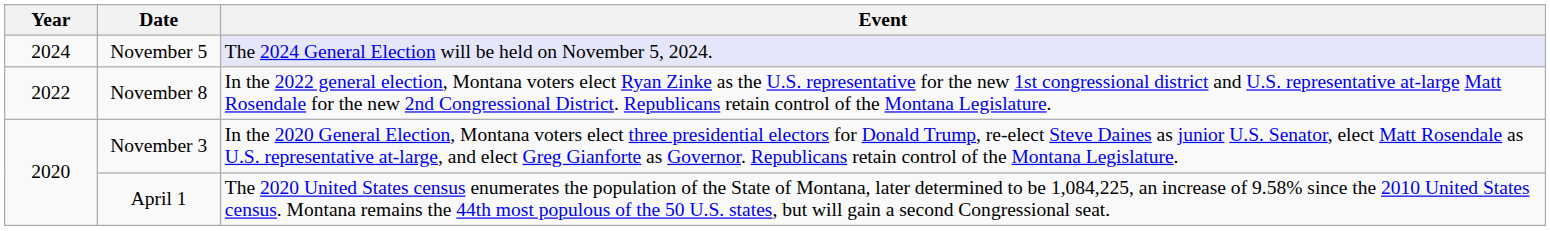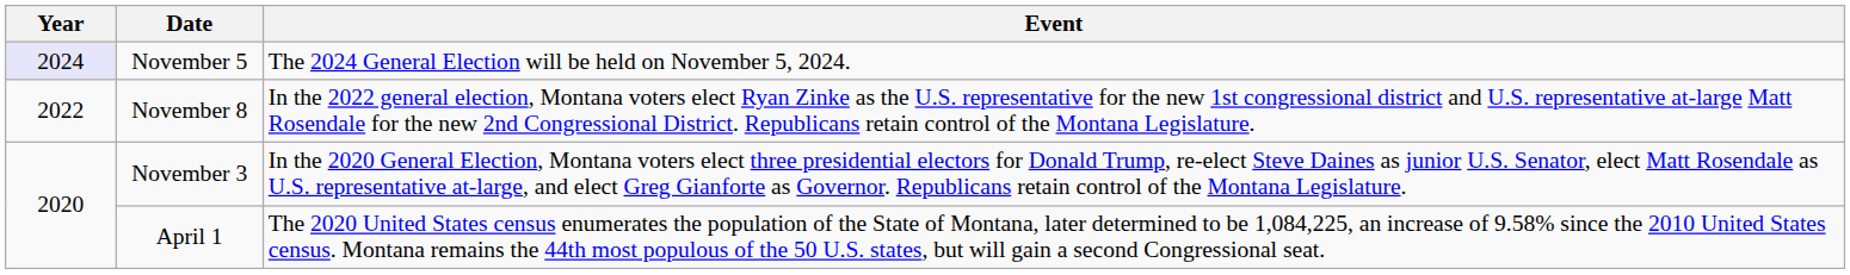November 5 | Year: no background -> lavender background
November 5 | Event: lavender background -> no background
